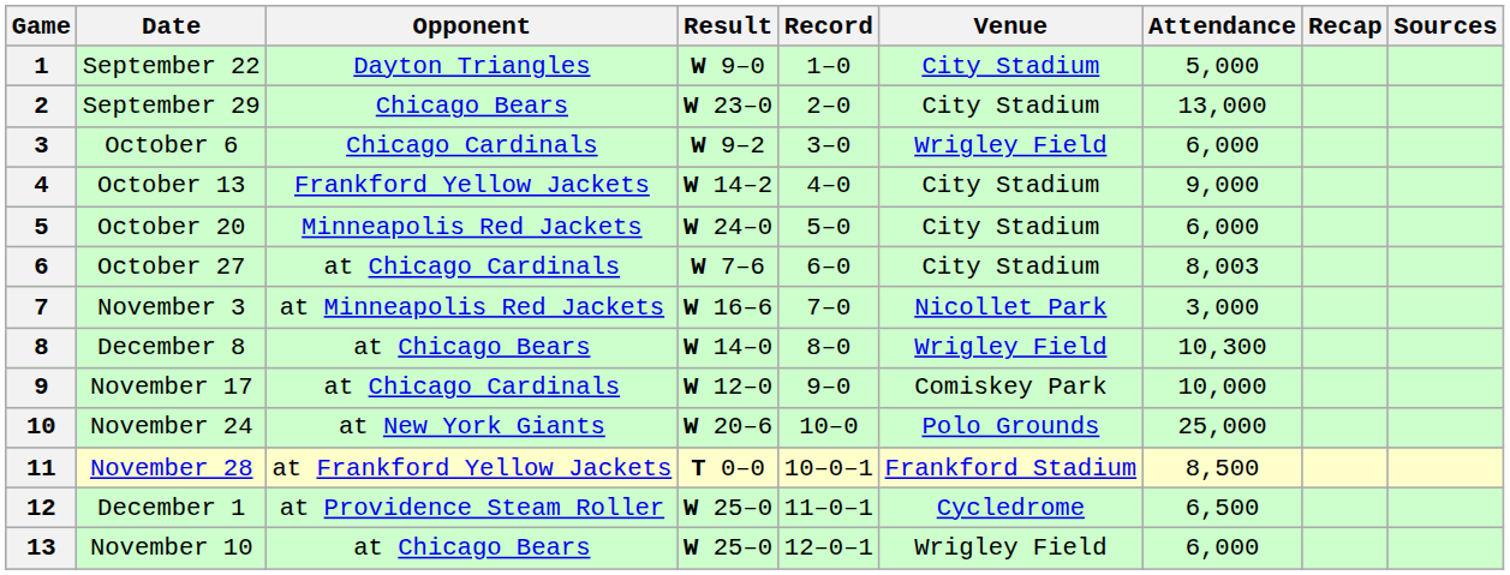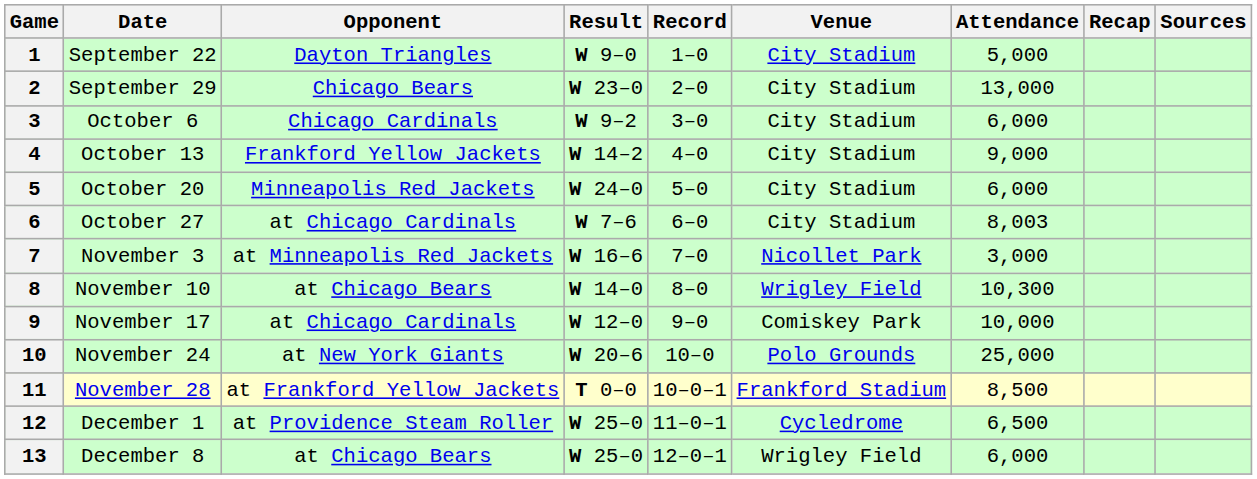3 | Venue: Wrigley Field -> City Stadium
8 | Date: December 8 -> November 10
13 | Date: November 10 -> December 8
